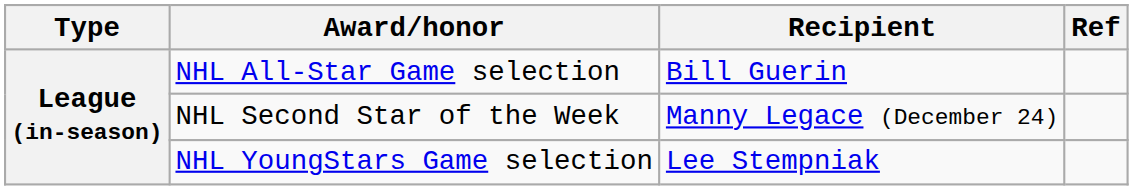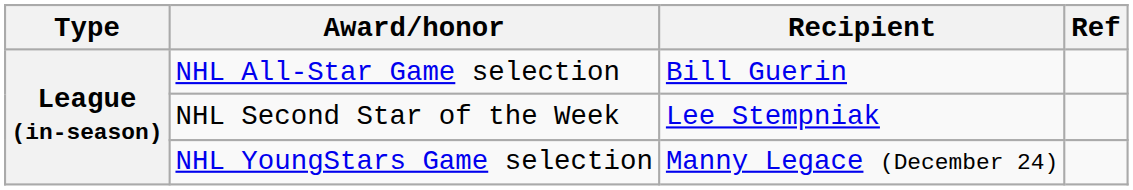NHL Second Star of the Week | Recipient: Manny Legace (December 24) -> Lee Stempniak
NHL YoungStars Game selection | Recipient: Lee Stempniak -> Manny Legace (December 24)
